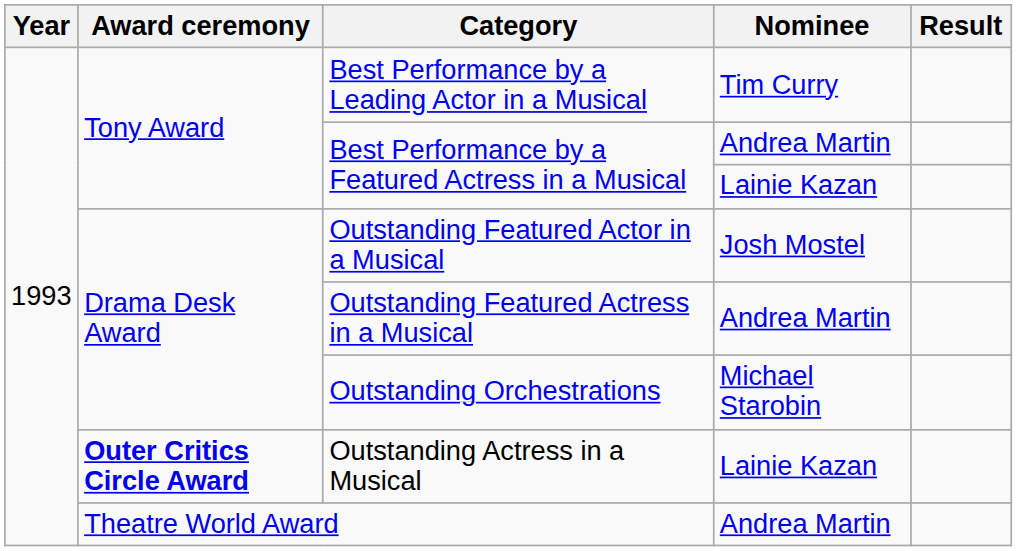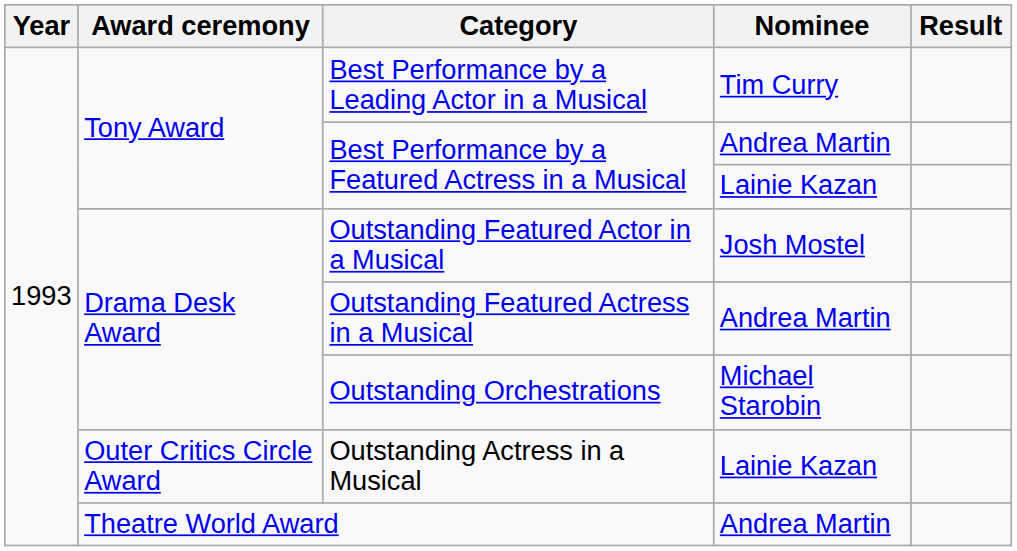Outstanding Actress in a Musical | Award ceremony: bold -> normal
